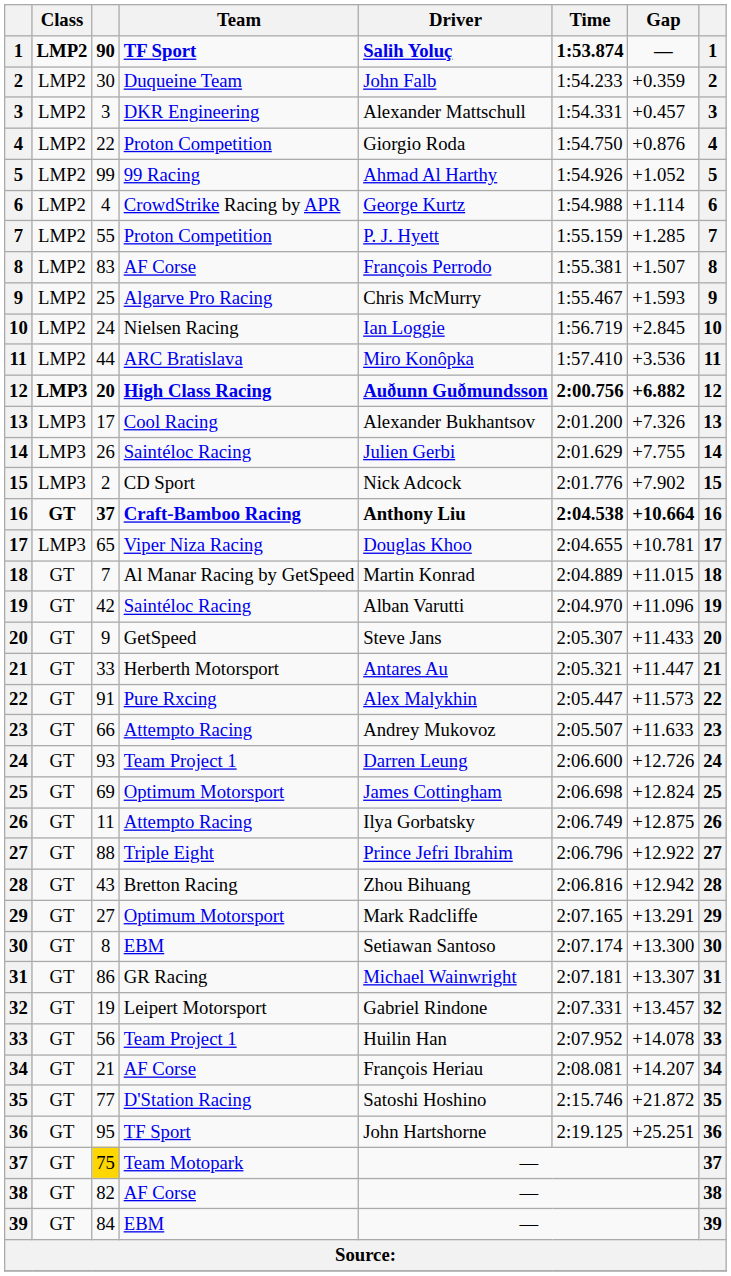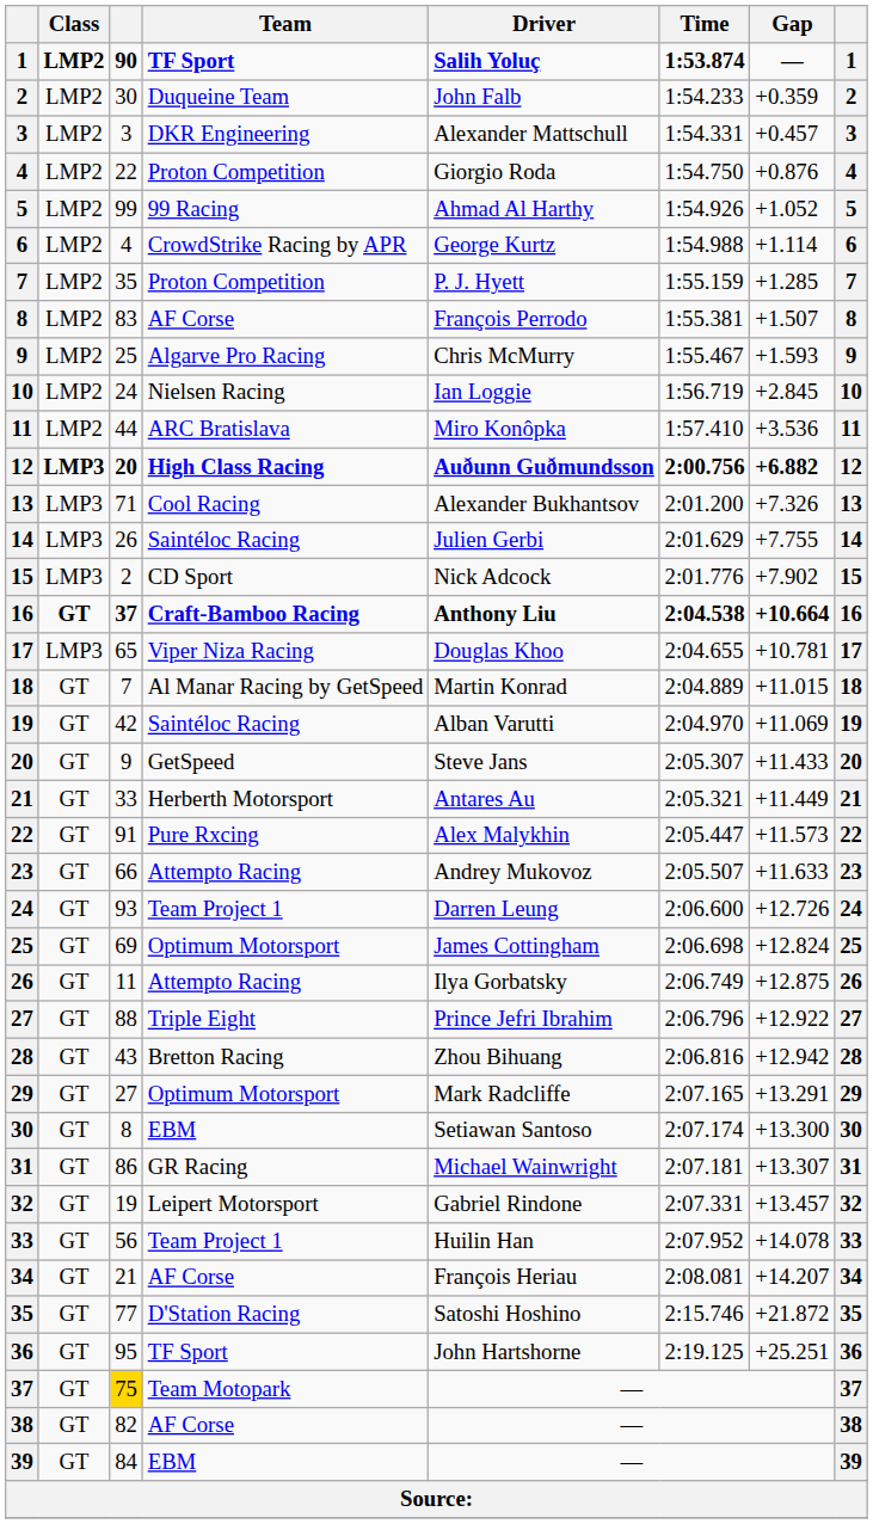row 8 | column 3: 55 -> 35
row 14 | column 3: 17 -> 71
row 20 | Gap: +11.096 -> +11.069
row 22 | Gap: +11.447 -> +11.449
